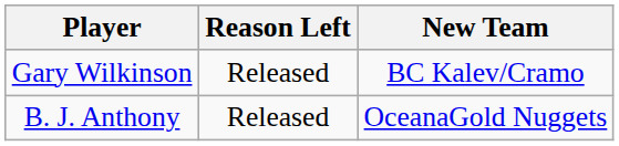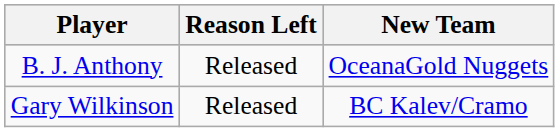rows swapped: B. J. Anthony <-> Gary Wilkinson
